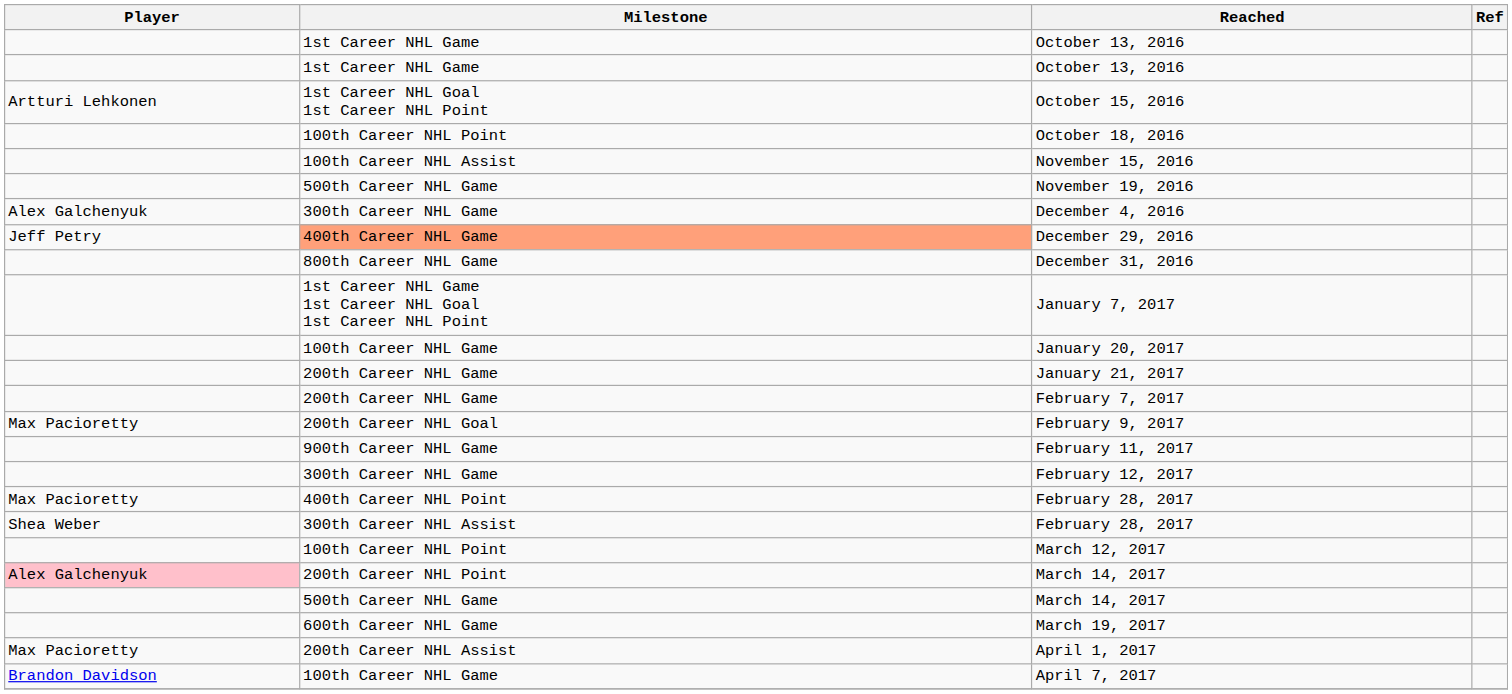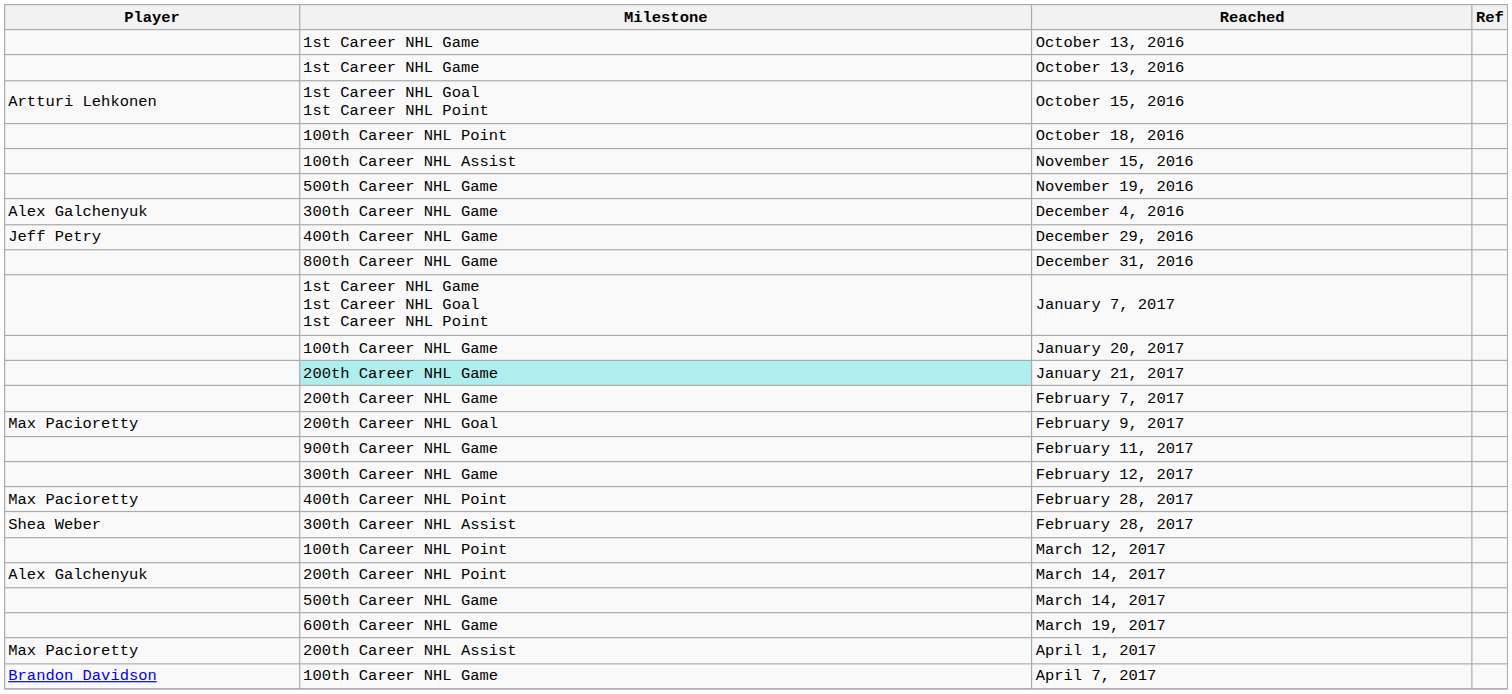row 9 | Milestone: lightsalmon background -> no background
row 13 | Milestone: no background -> paleturquoise background
row 21 | Player: pink background -> no background
